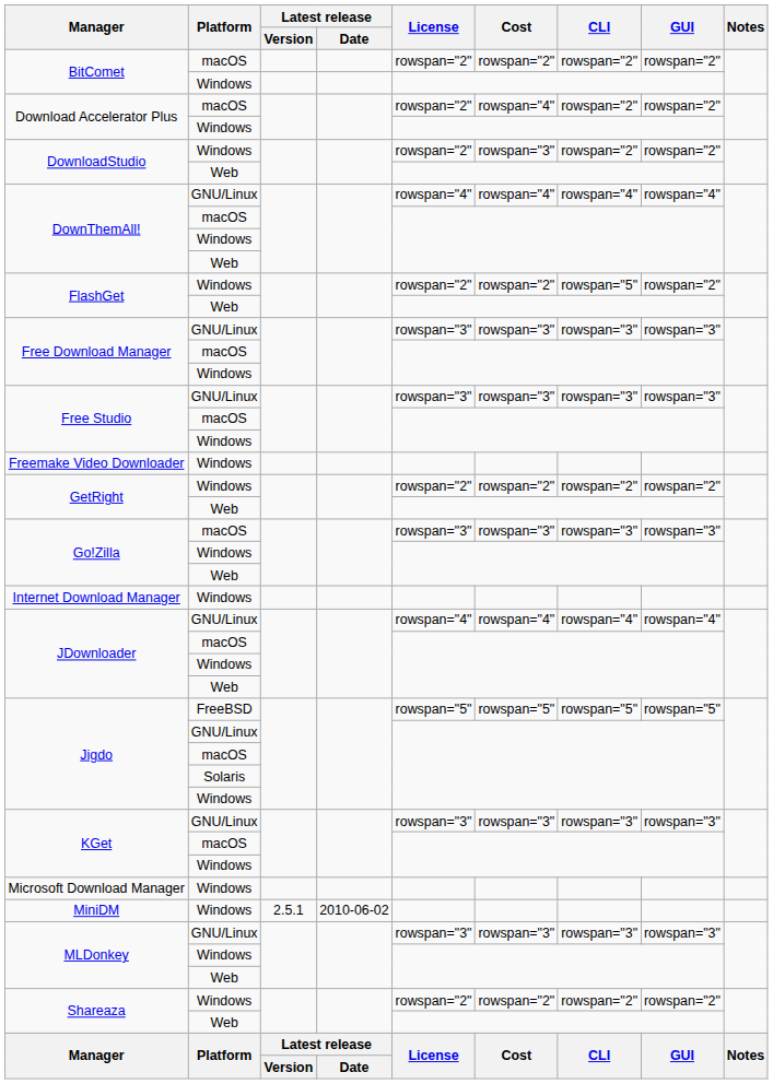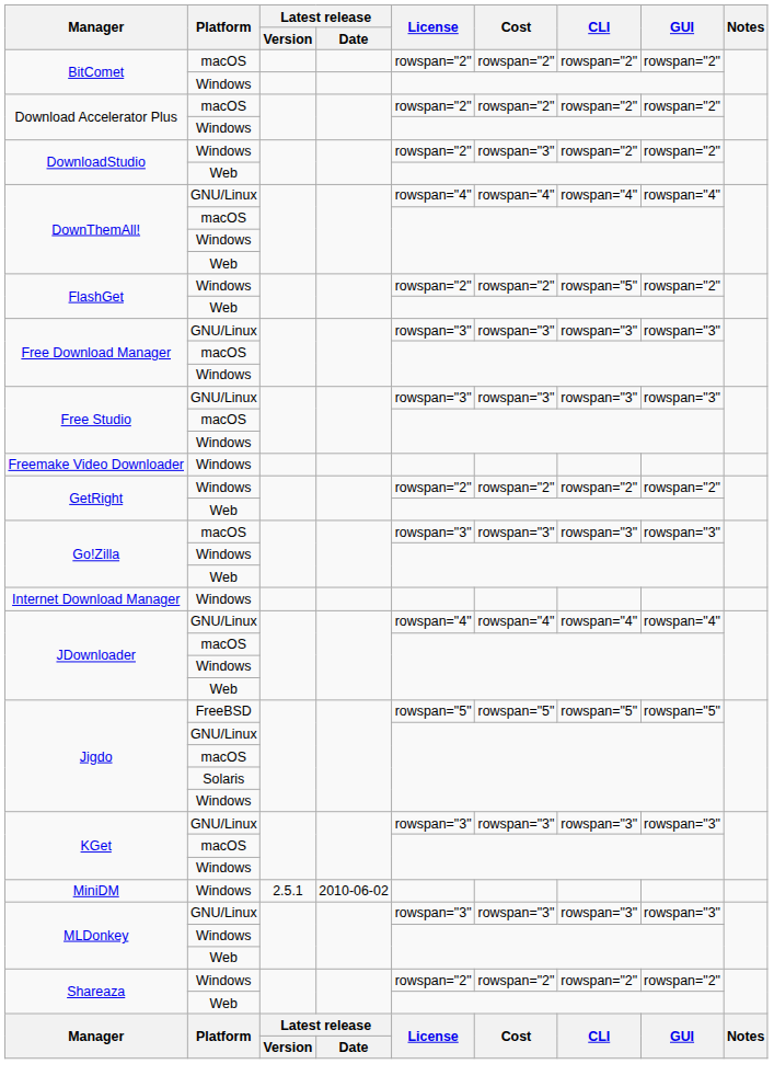Download Accelerator Plus / macOS | Cost: rowspan="4" -> rowspan="2"
- row: Microsoft Download Manager | Windows
